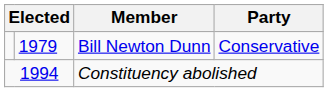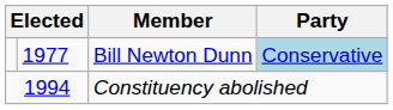Bill Newton Dunn | column 2: 1979 -> 1977
Bill Newton Dunn | Party: no background -> lightblue background
